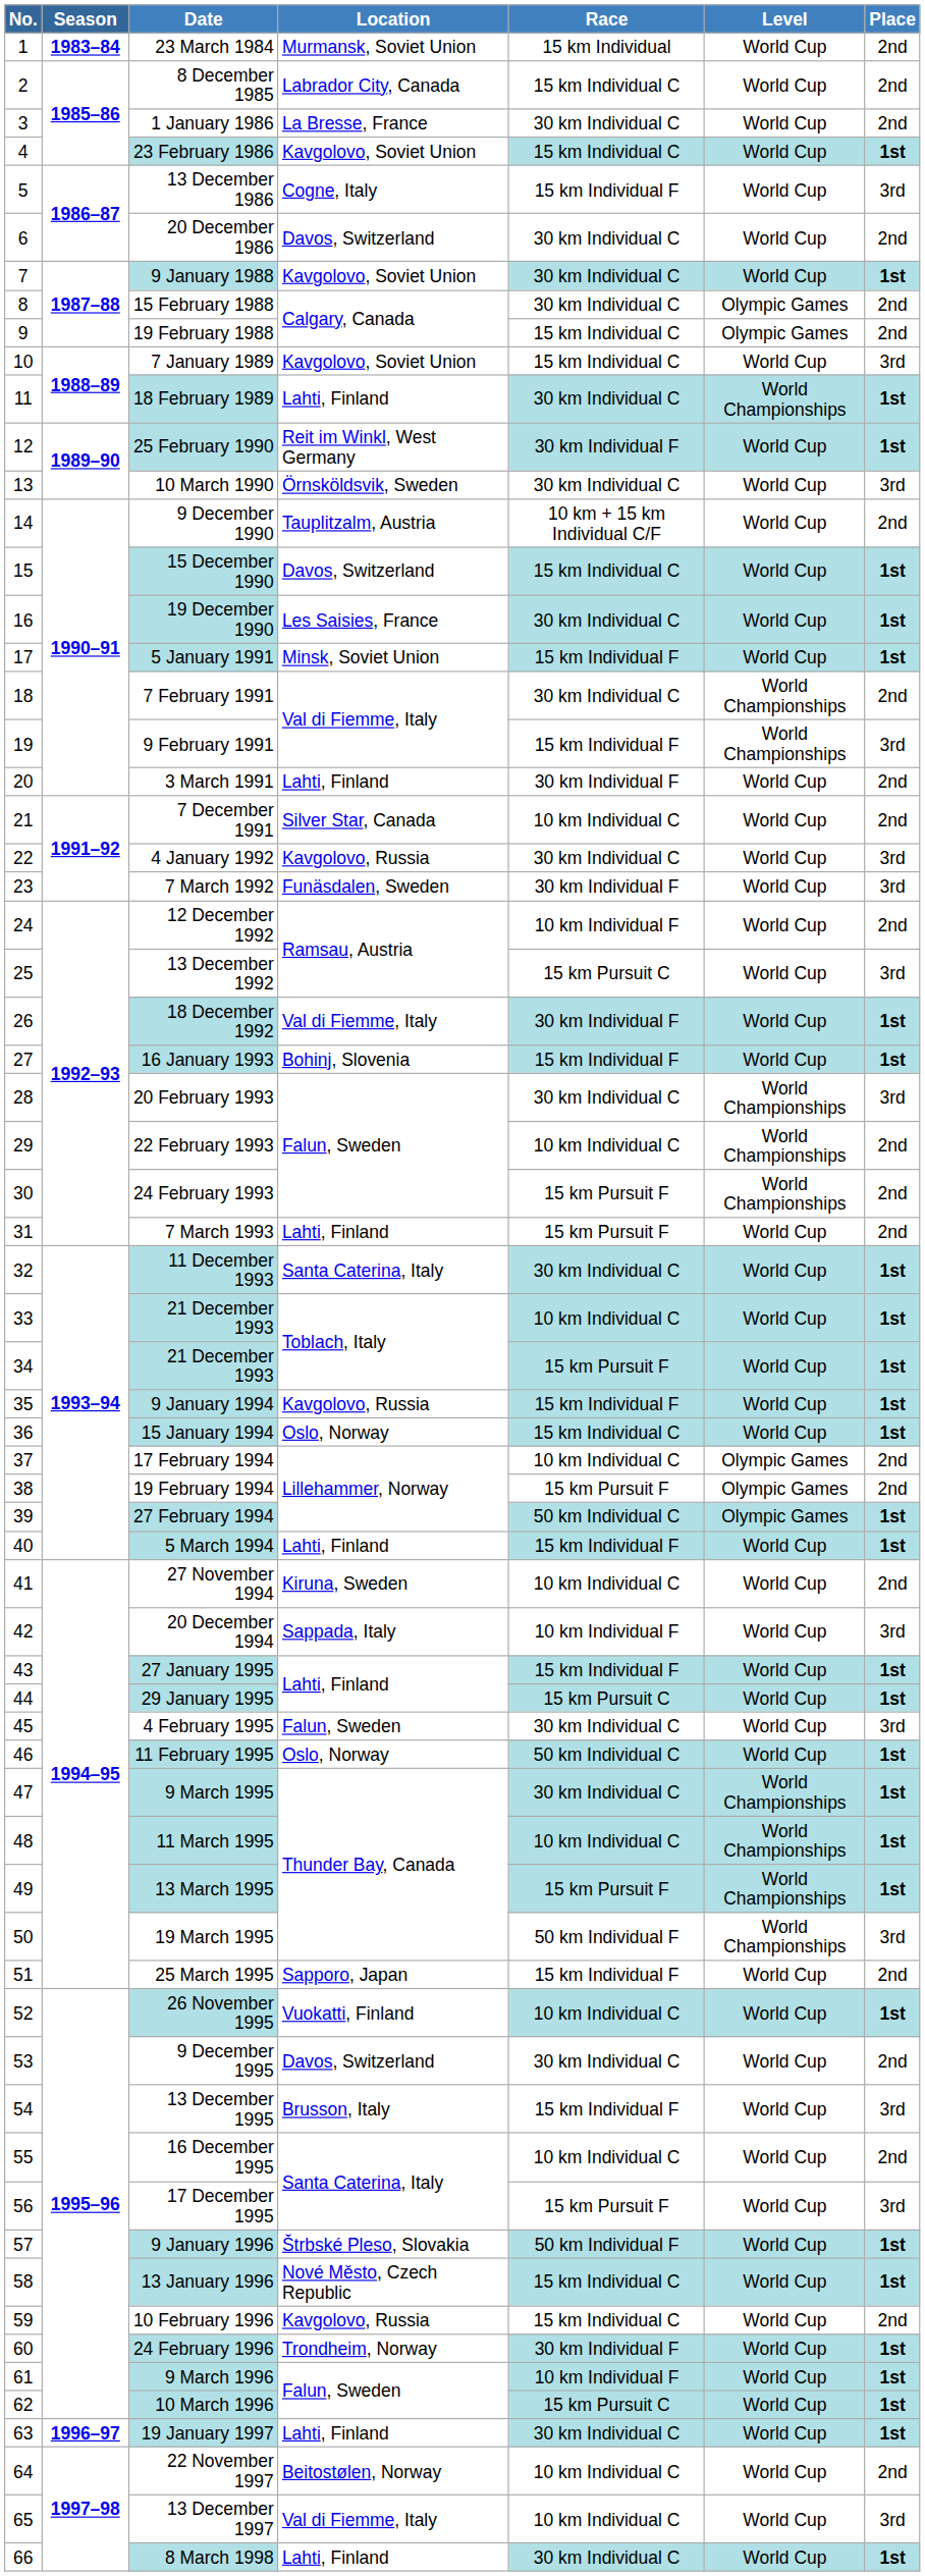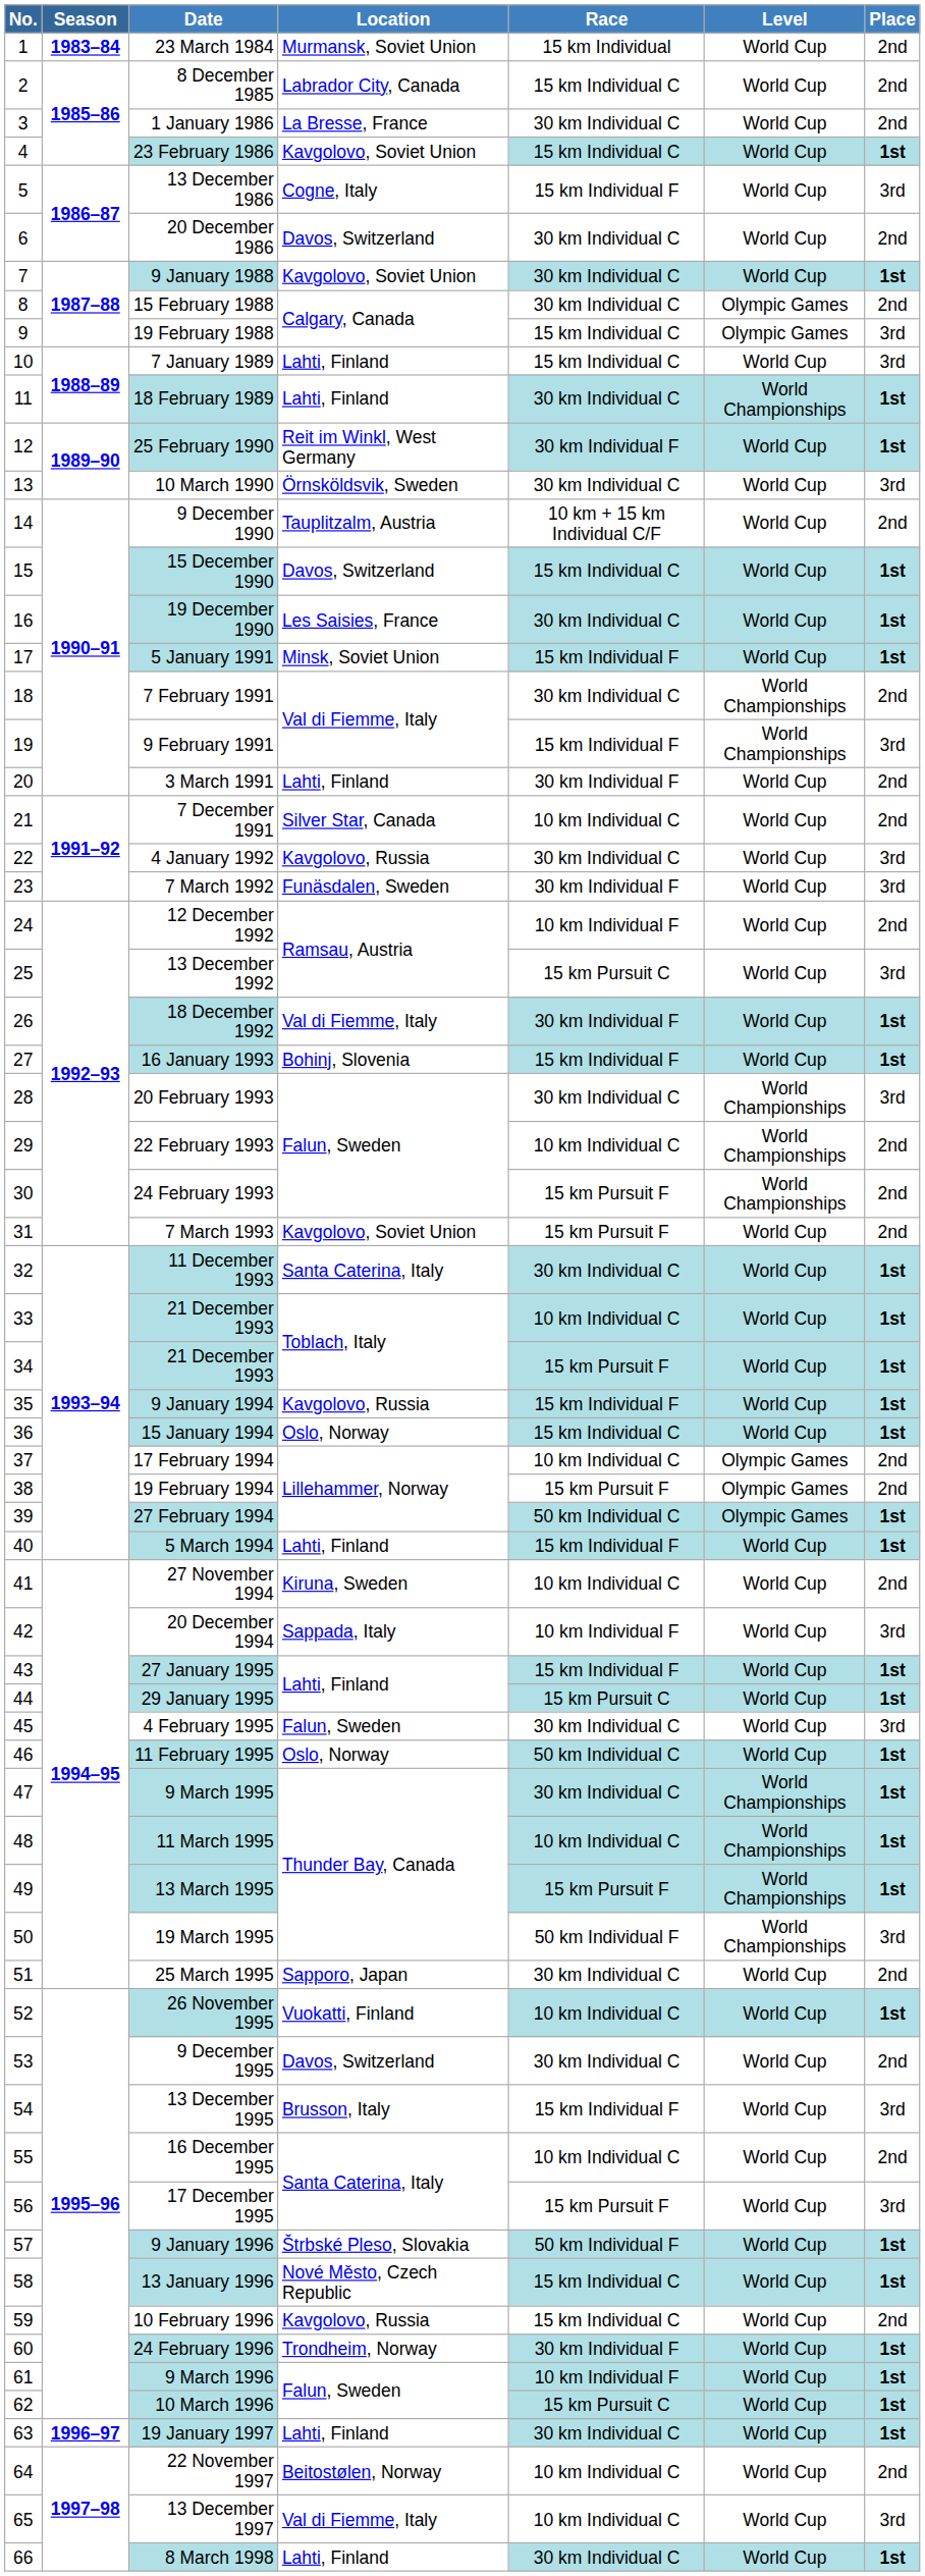19 February 1988 | Place: 2nd -> 3rd
7 January 1989 | Location: Kavgolovo, Soviet Union -> Lahti, Finland
7 March 1993 | Location: Lahti, Finland -> Kavgolovo, Soviet Union
25 March 1995 | Race: 15 km Individual F -> 30 km Individual C
